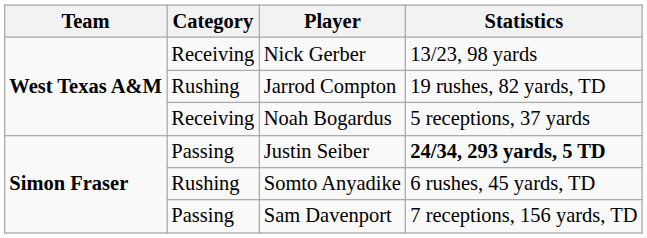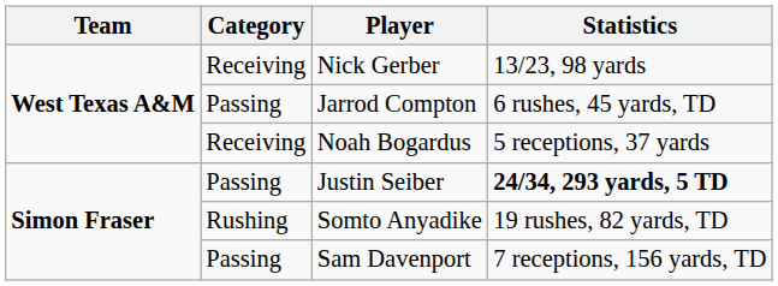Jarrod Compton | Category: Rushing -> Passing
Jarrod Compton | Statistics: 19 rushes, 82 yards, TD -> 6 rushes, 45 yards, TD
Somto Anyadike | Statistics: 6 rushes, 45 yards, TD -> 19 rushes, 82 yards, TD
